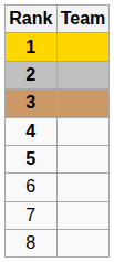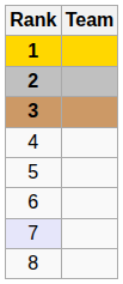4 | Rank: bold -> normal
5 | Rank: bold -> normal
7 | Rank: no background -> lavender background
